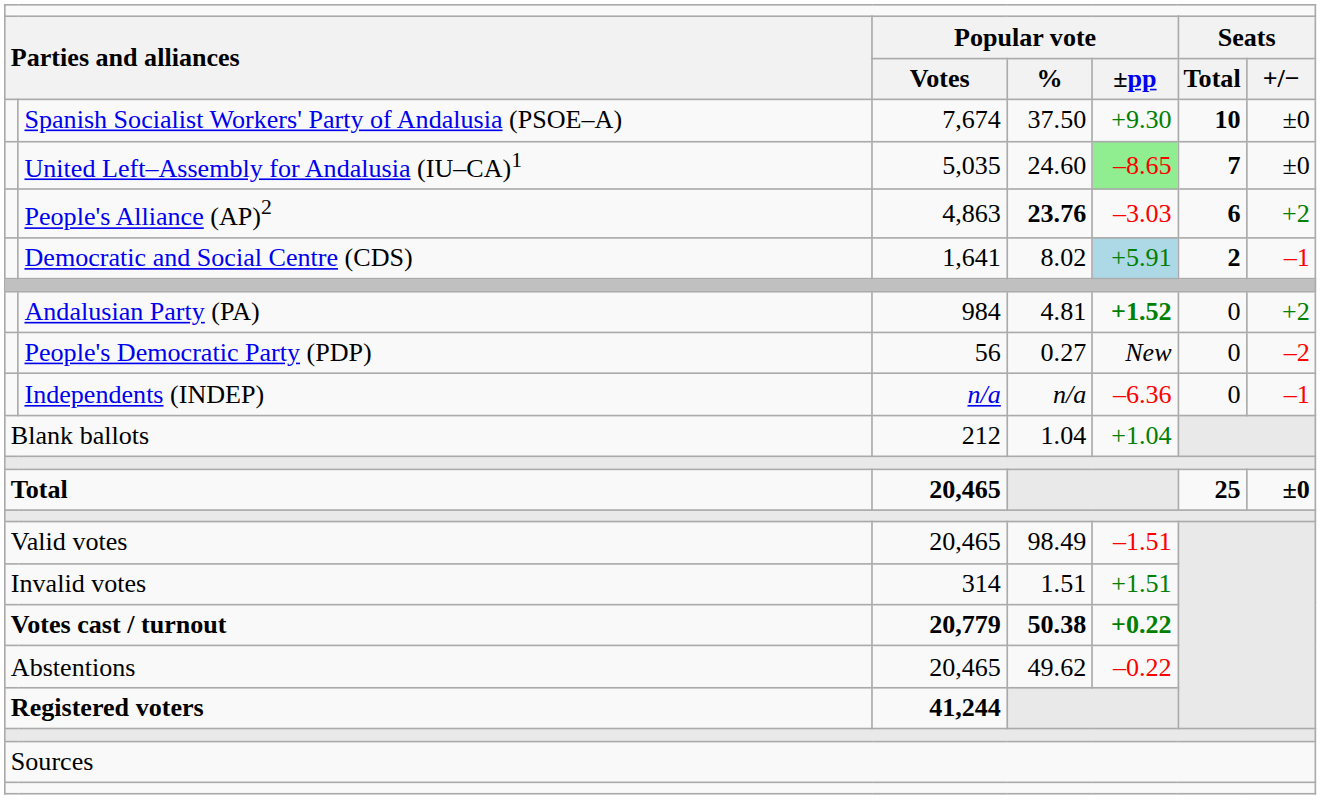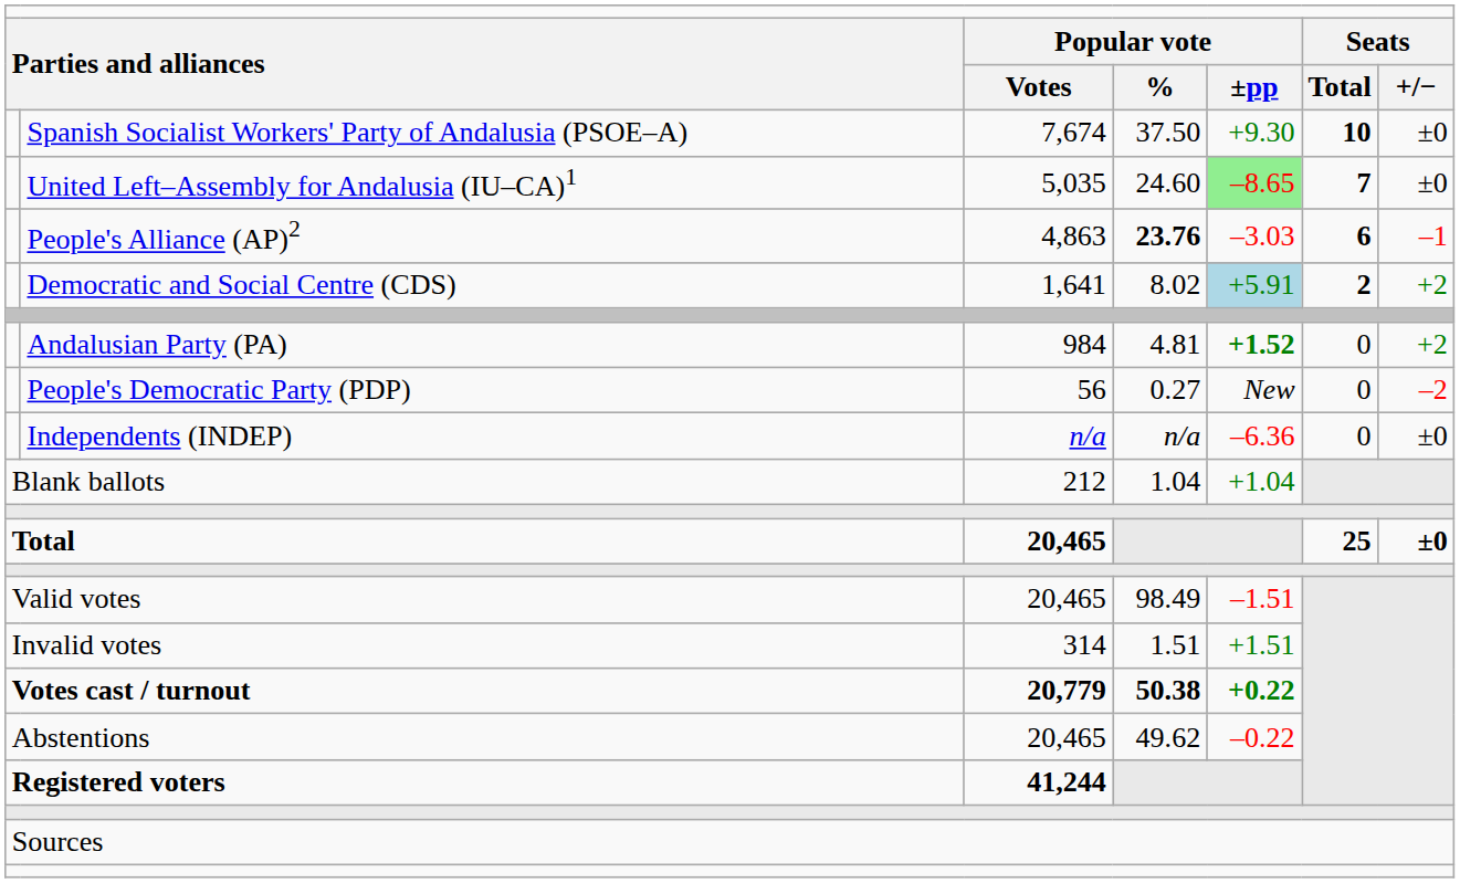People's Alliance (AP)2 | column 7: +2 -> –1
Democratic and Social Centre (CDS) | column 7: –1 -> +2
Independents (INDEP) | column 7: –1 -> ±0
